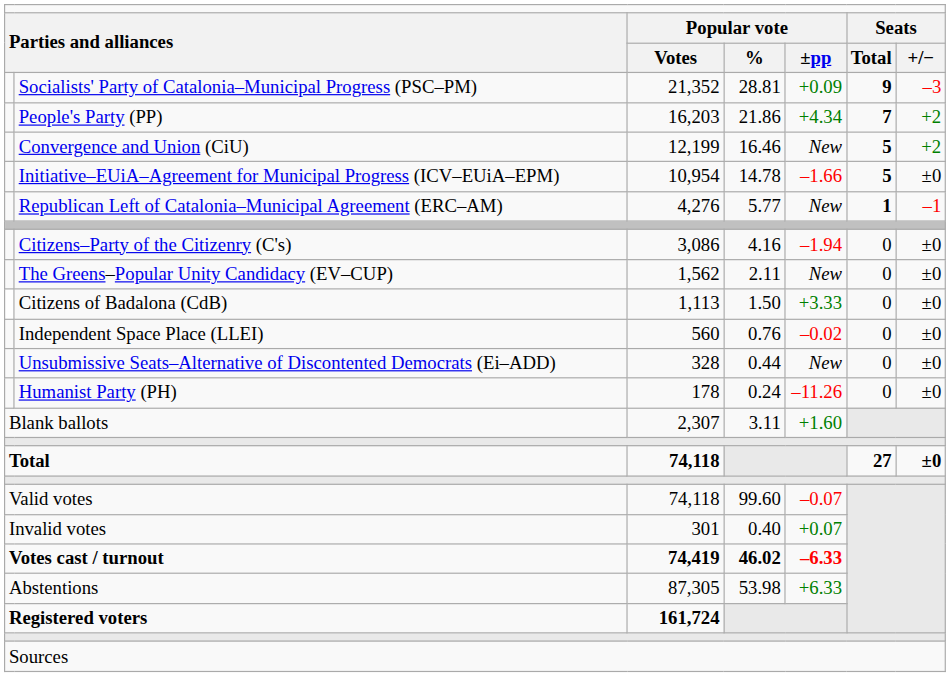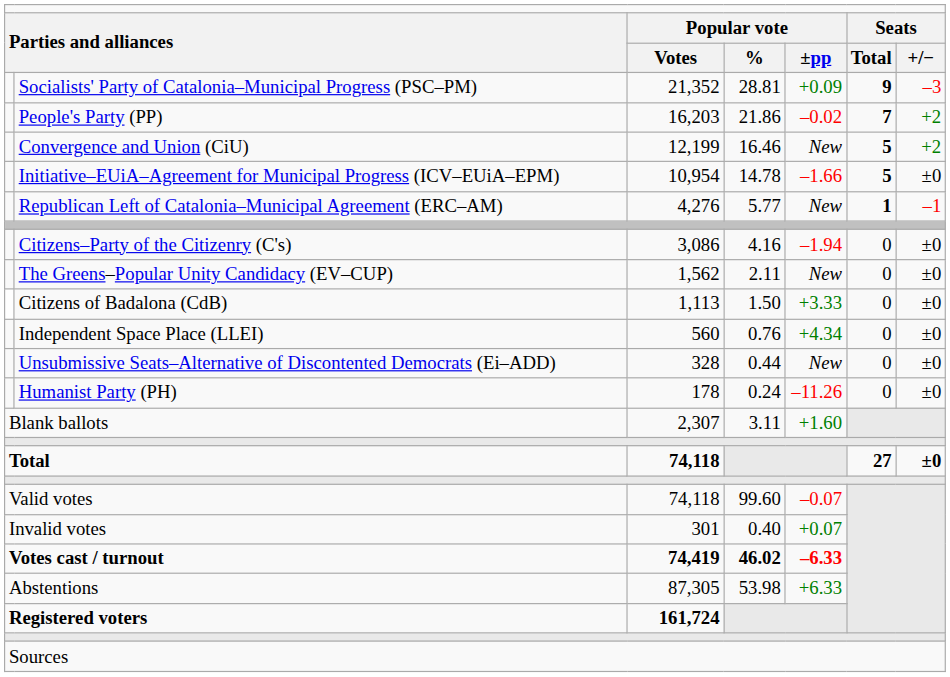People's Party (PP) | column 5: +4.34 -> –0.02
Independent Space Place (LLEI) | column 5: –0.02 -> +4.34
